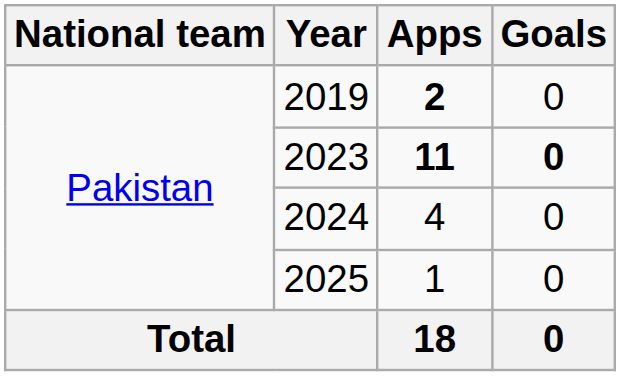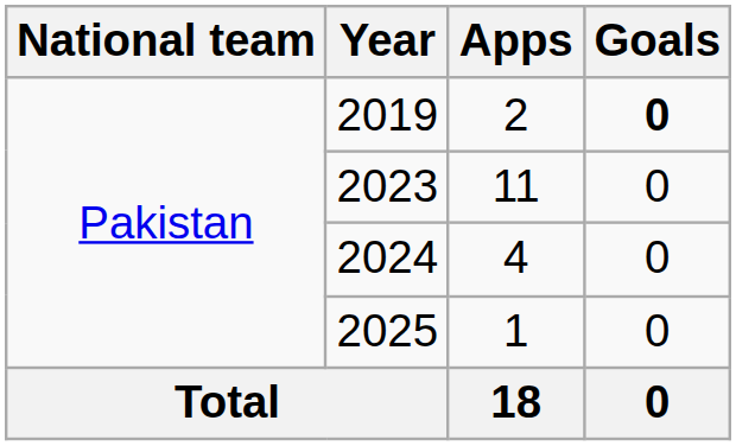2019 | Apps: bold -> normal
2019 | Goals: normal -> bold
2023 | Apps: bold -> normal
2023 | Goals: bold -> normal
